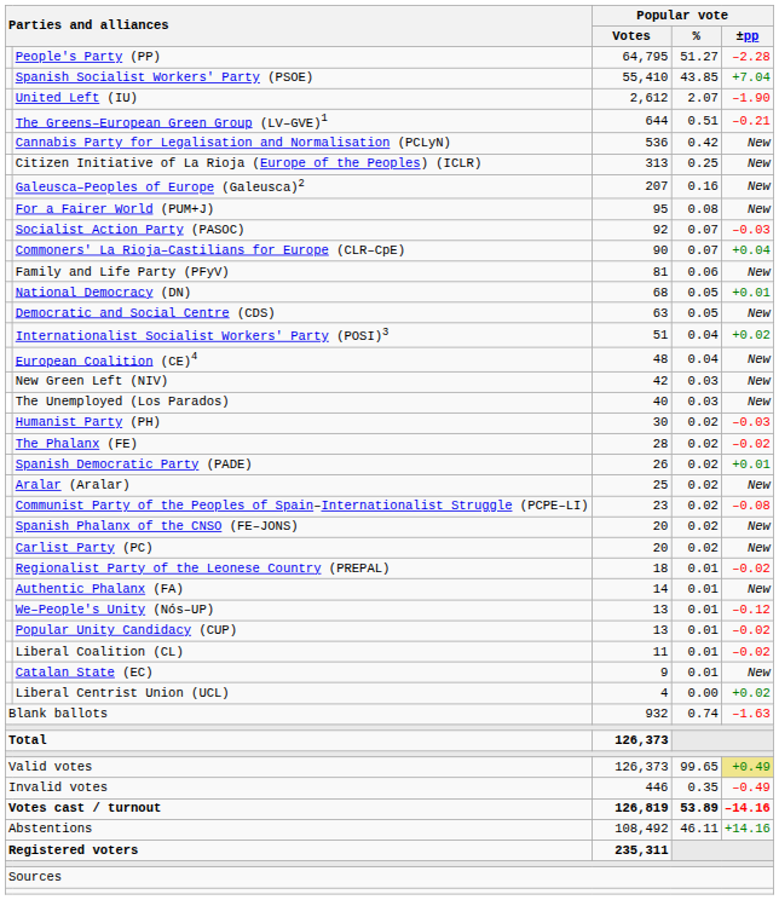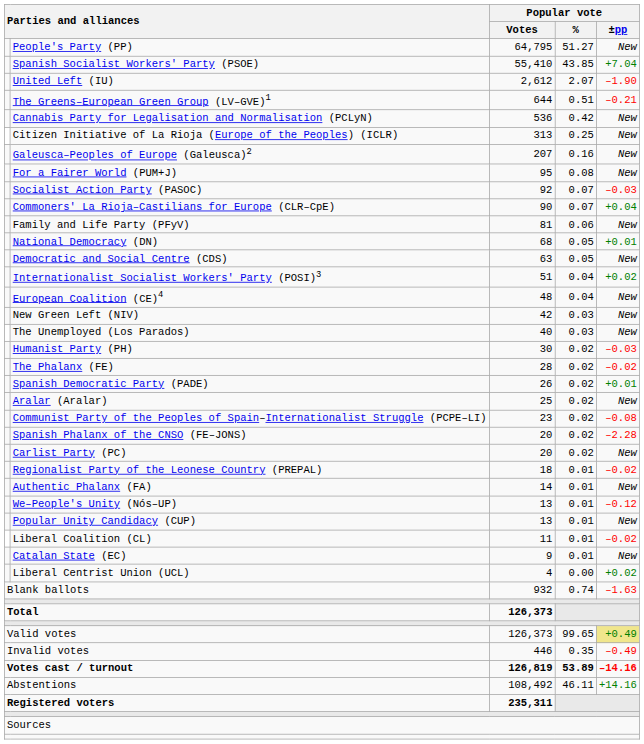People's Party (PP) | Popular vote / ±pp: –2.28 -> New
Spanish Phalanx of the CNSO (FE–JONS) | Popular vote / ±pp: New -> –2.28
Popular Unity Candidacy (CUP) | Popular vote / ±pp: –0.02 -> New
